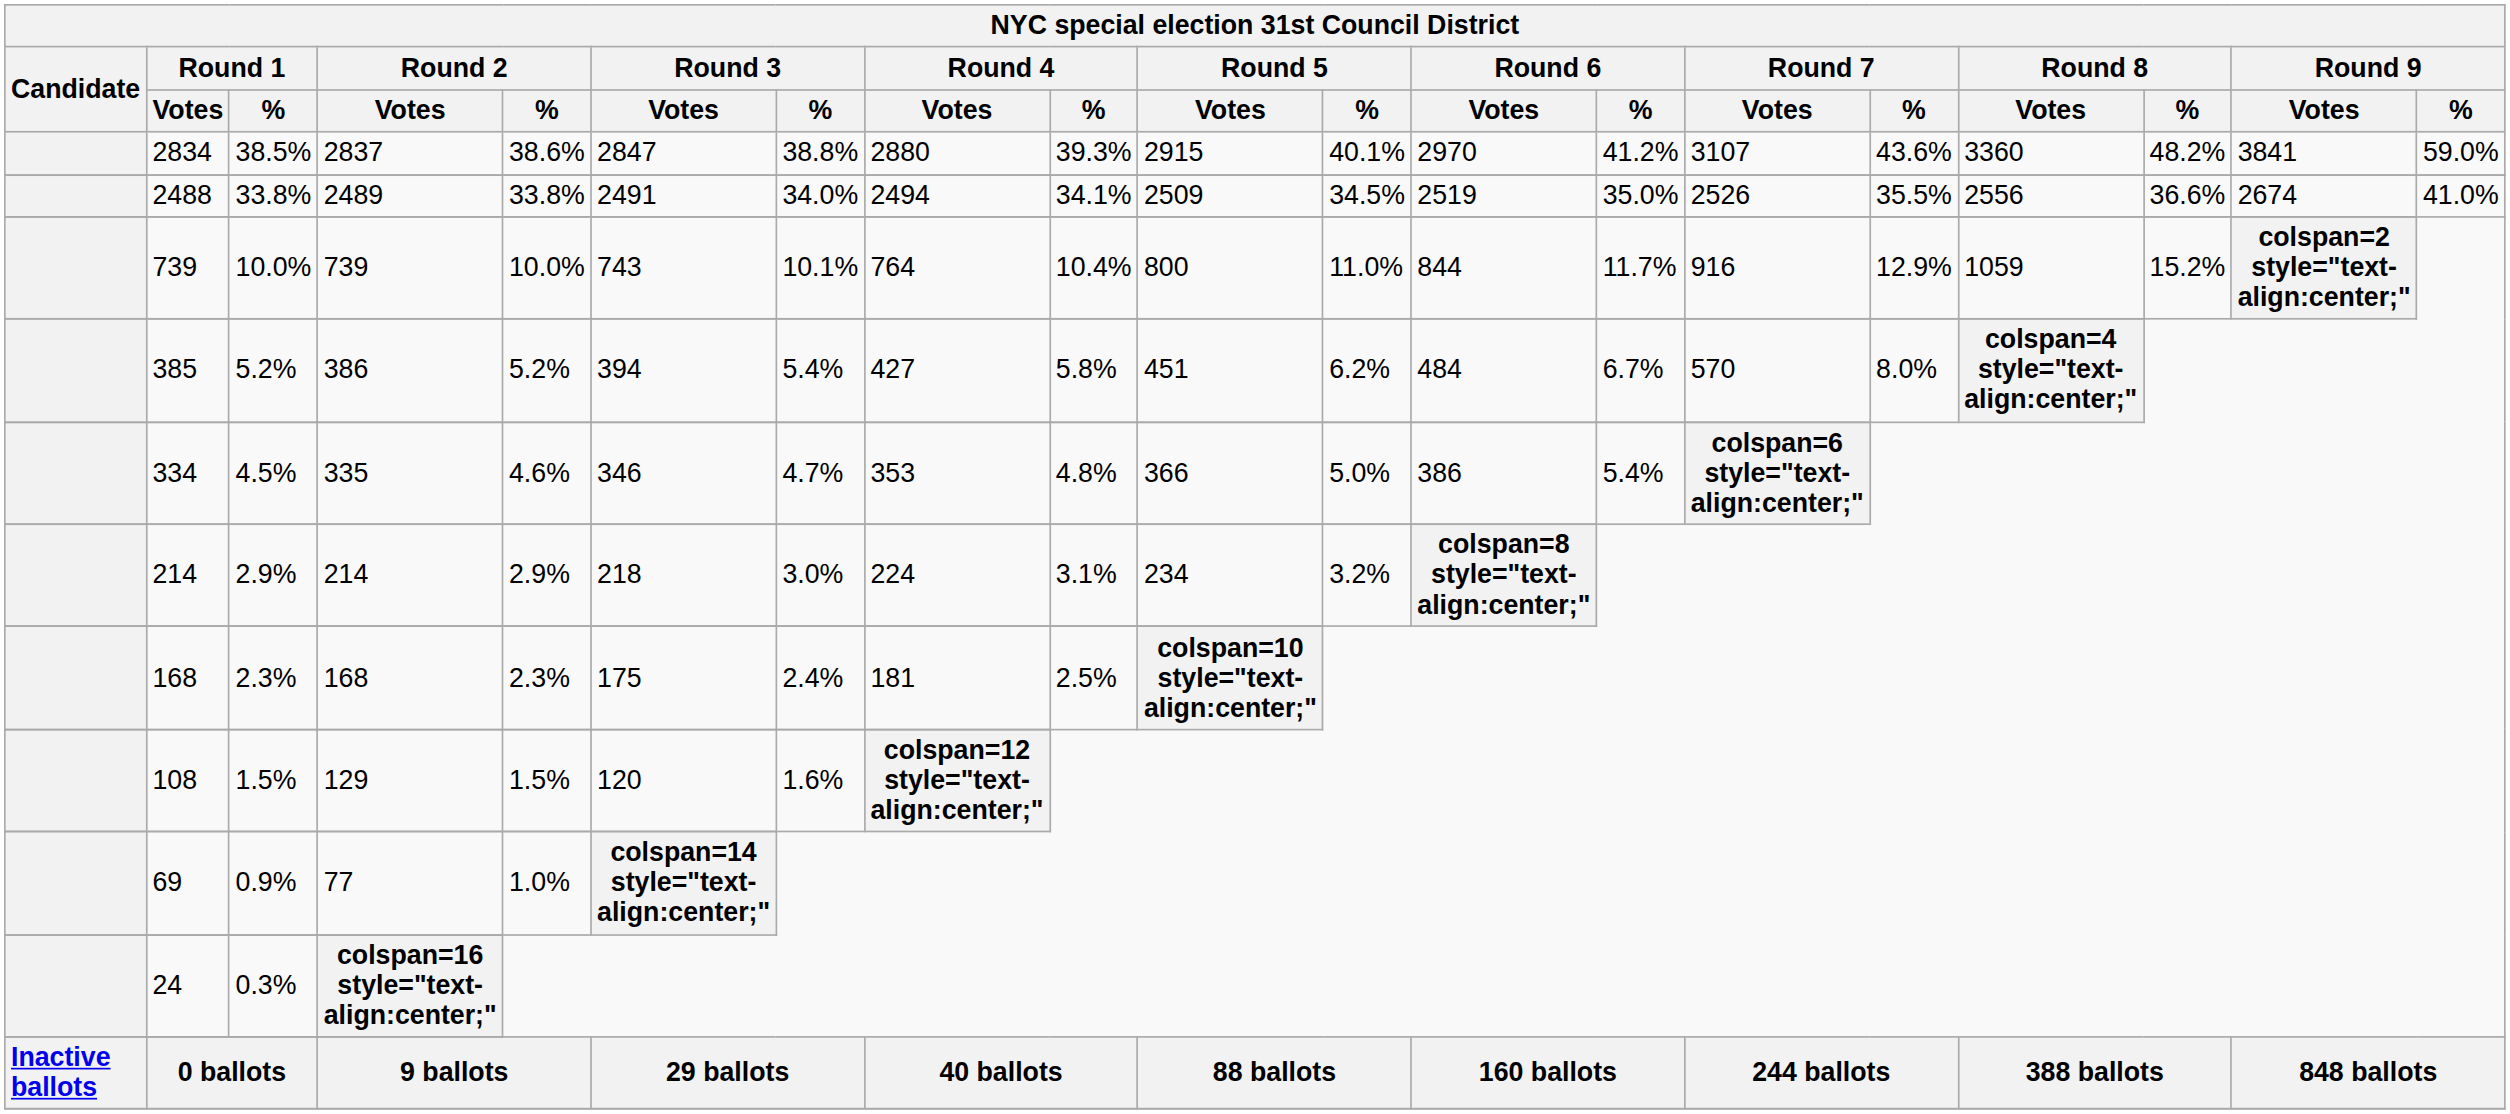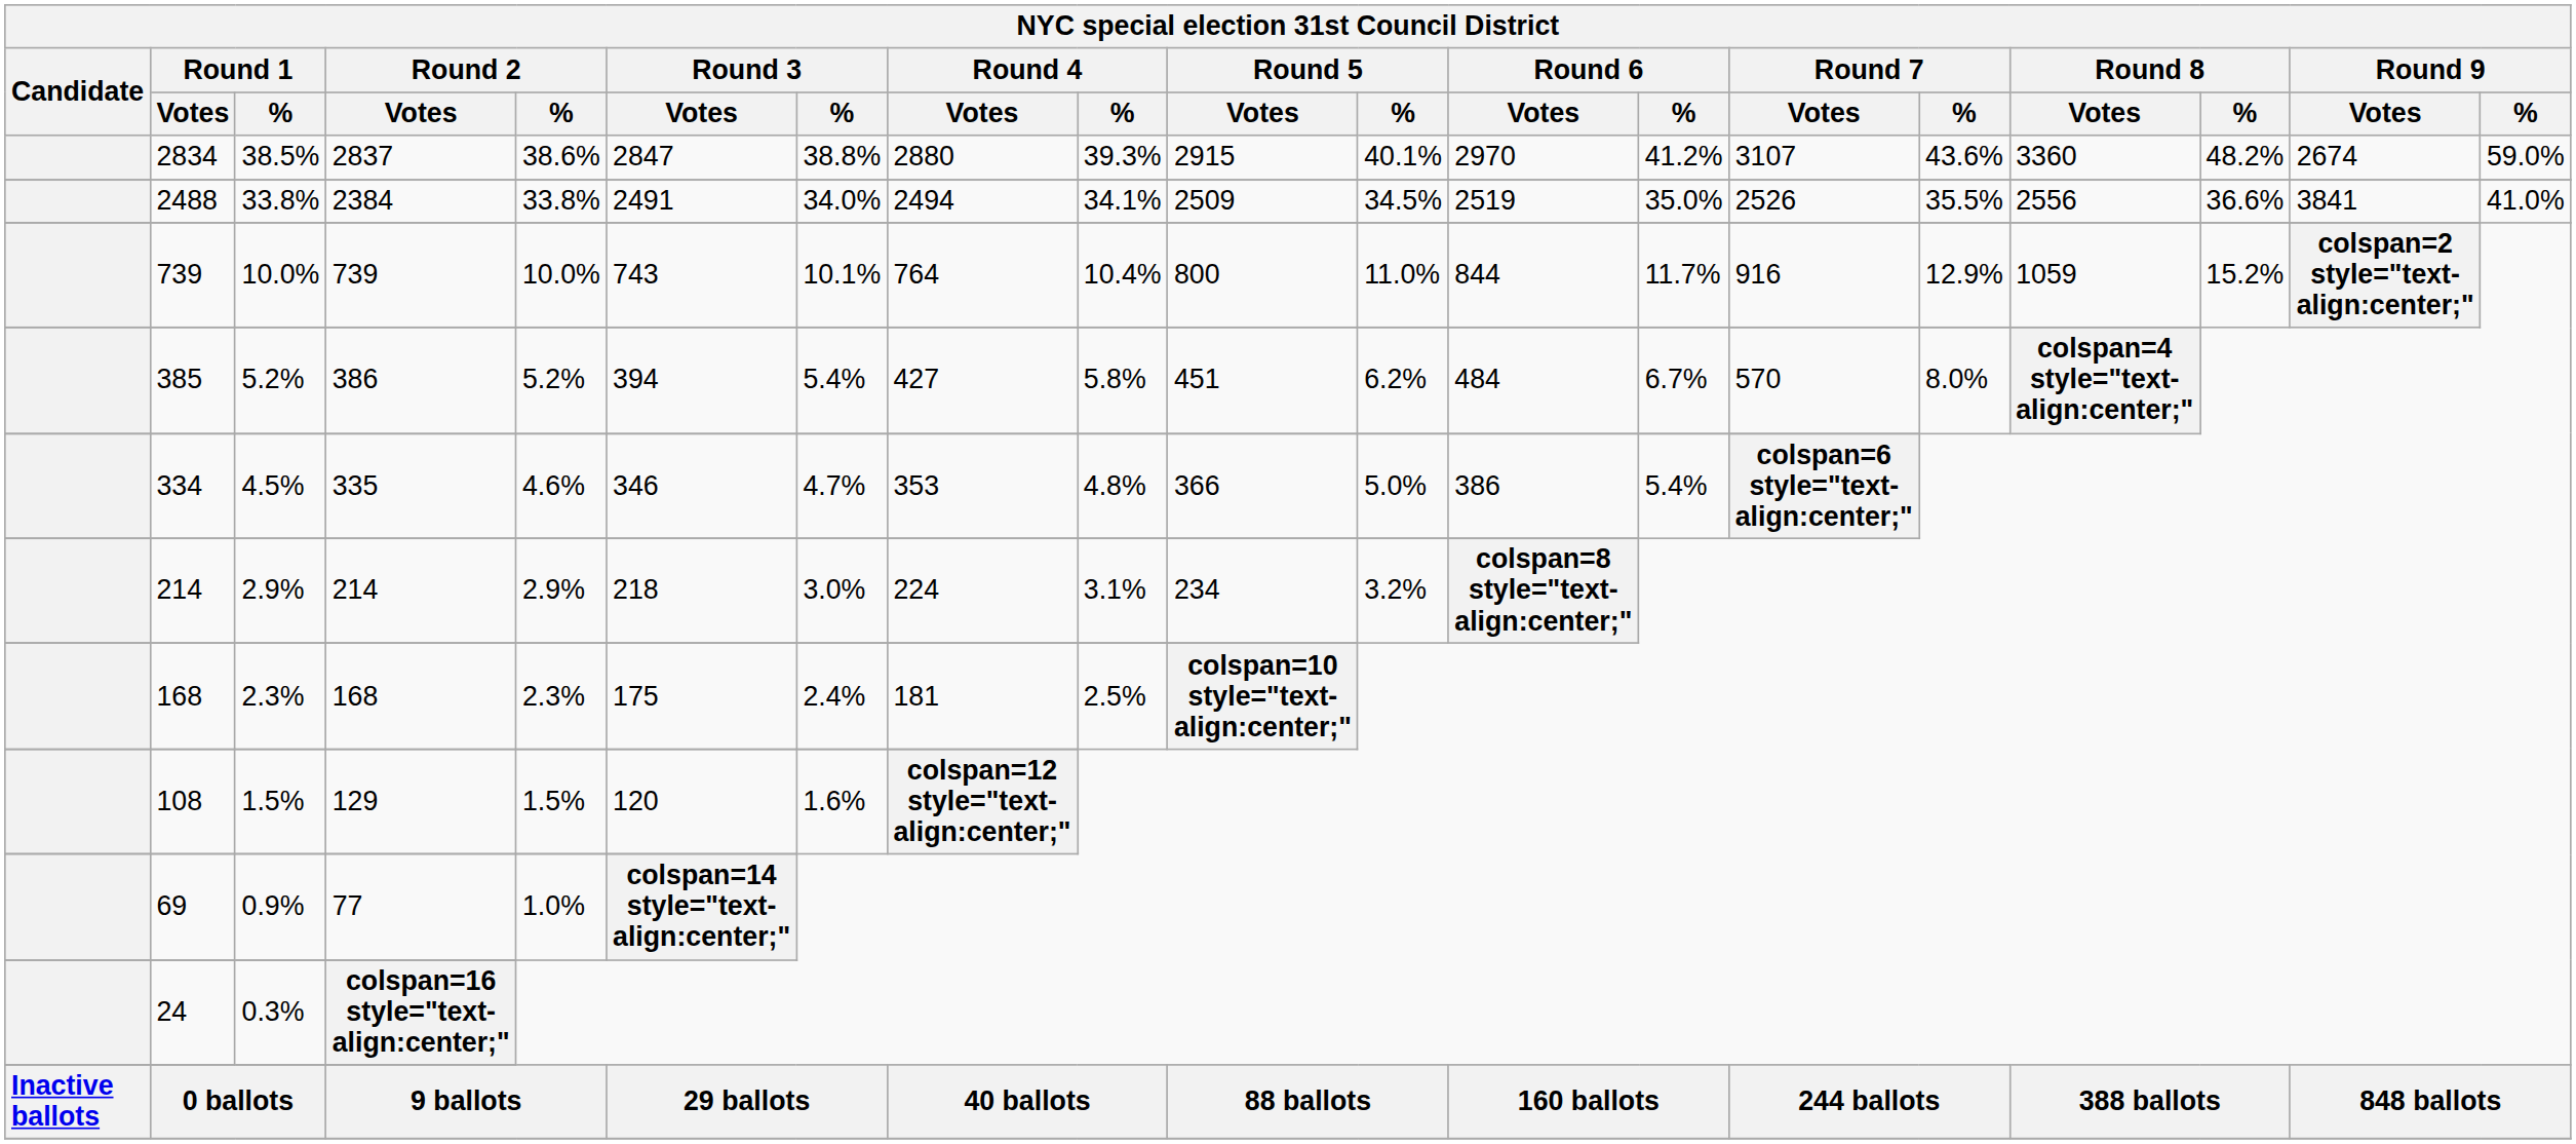2834 | Round 9 / Votes: 3841 -> 2674
2488 | Round 2 / Votes: 2489 -> 2384
2488 | Round 9 / Votes: 2674 -> 3841
